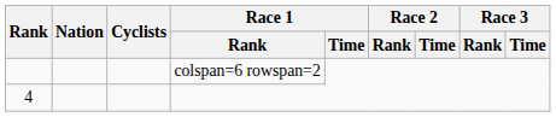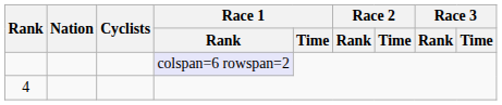colspan=6 rowspan=2 | Race 1 / Rank: no background -> lavender background
